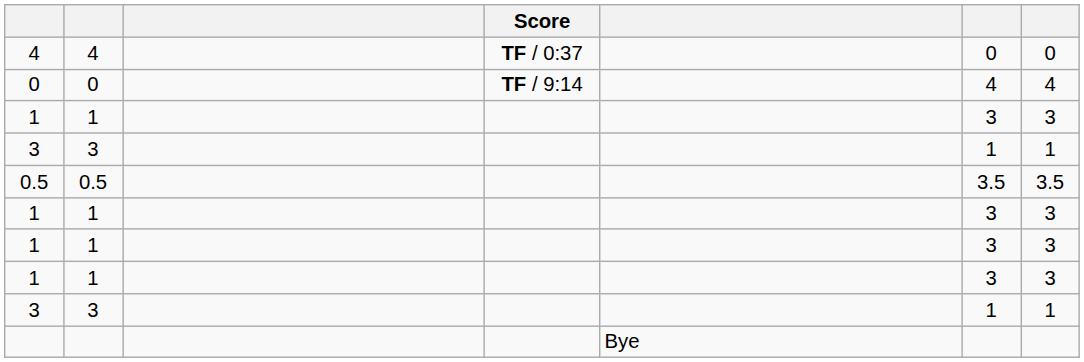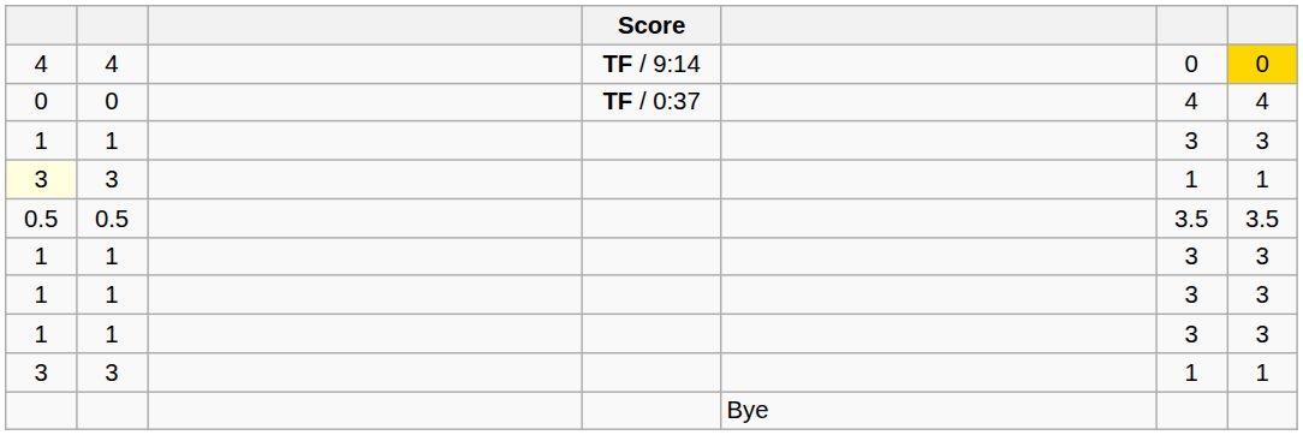row 2 | Score: TF / 0:37 -> TF / 9:14
row 2 | column 7: no background -> gold background
row 3 | Score: TF / 9:14 -> TF / 0:37
row 5 | column 1: no background -> lightyellow background
